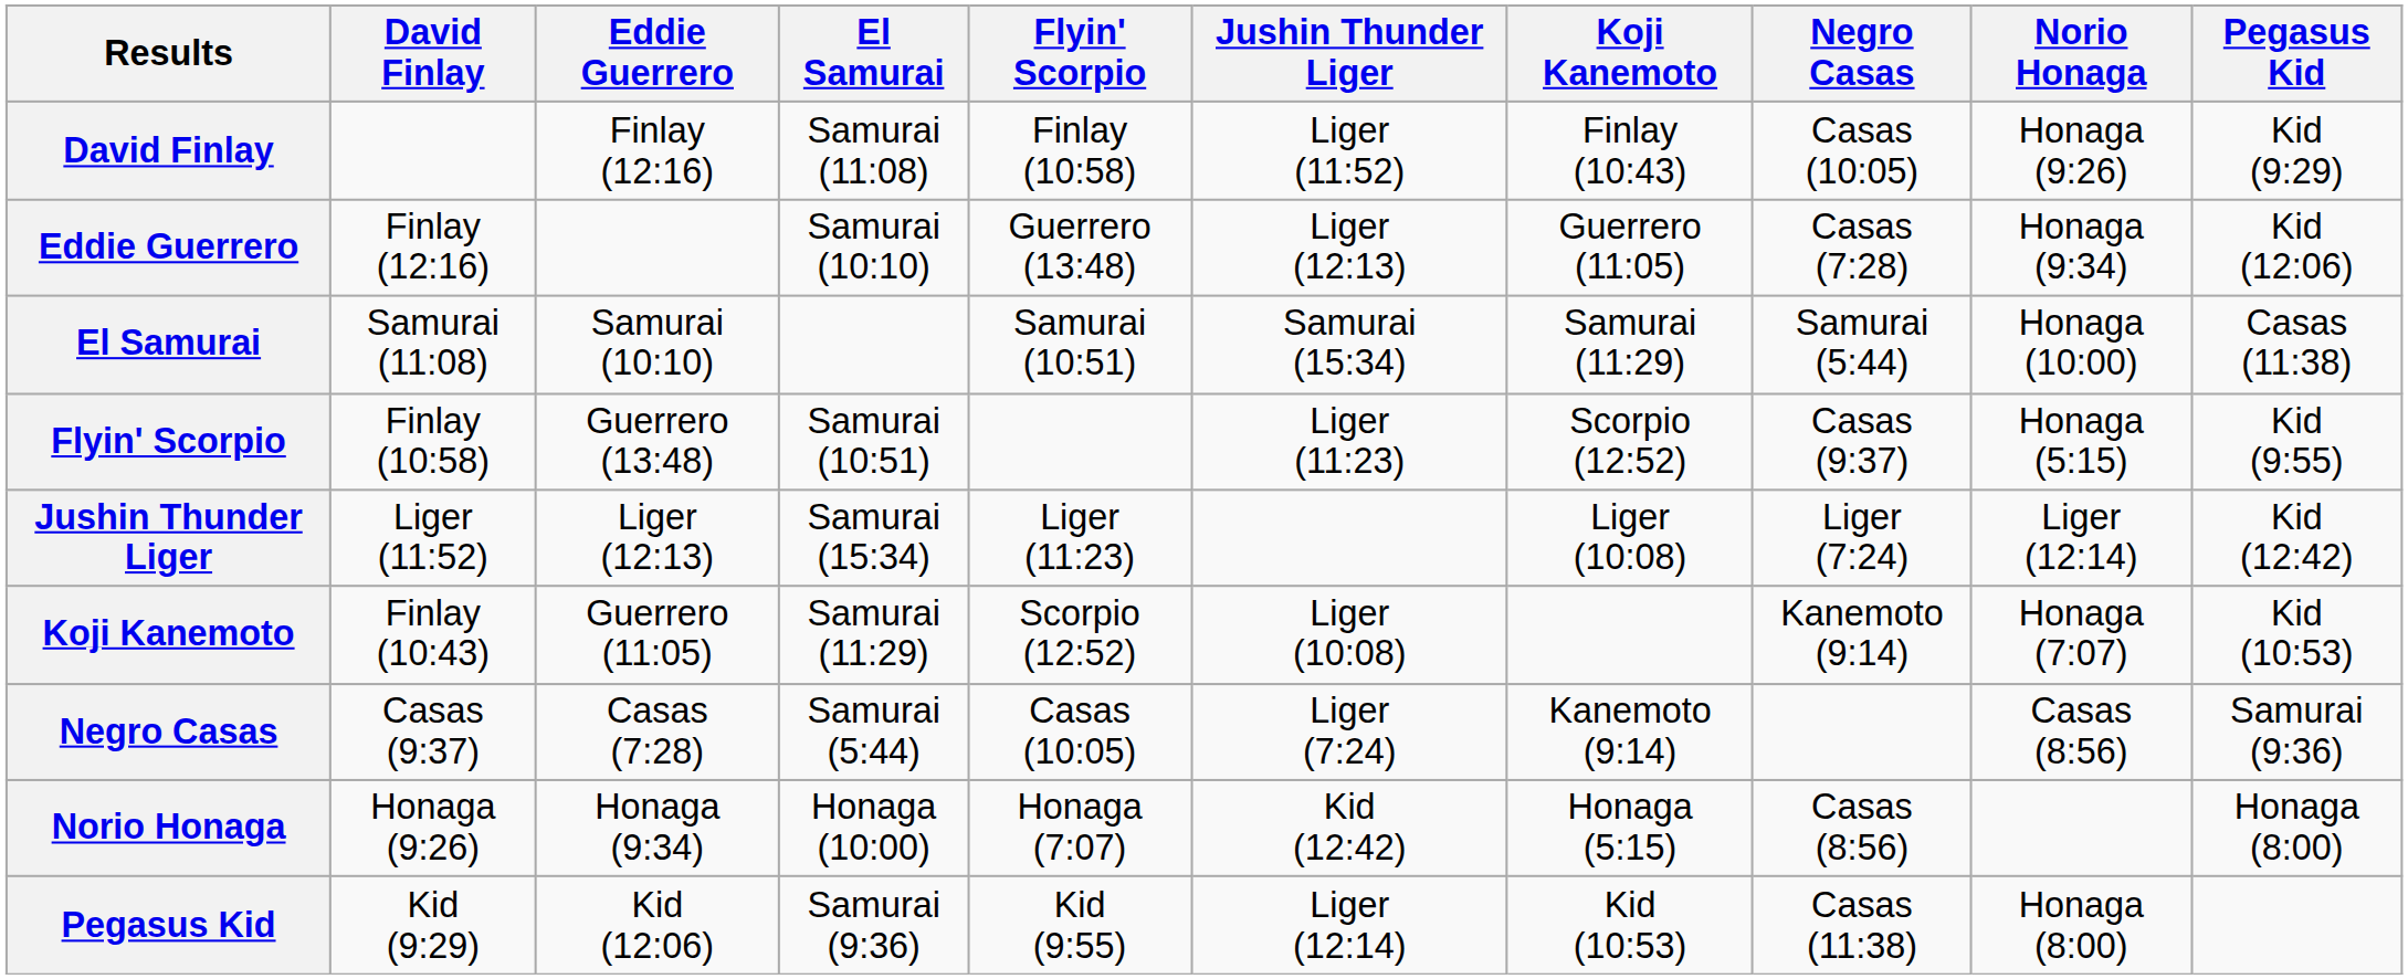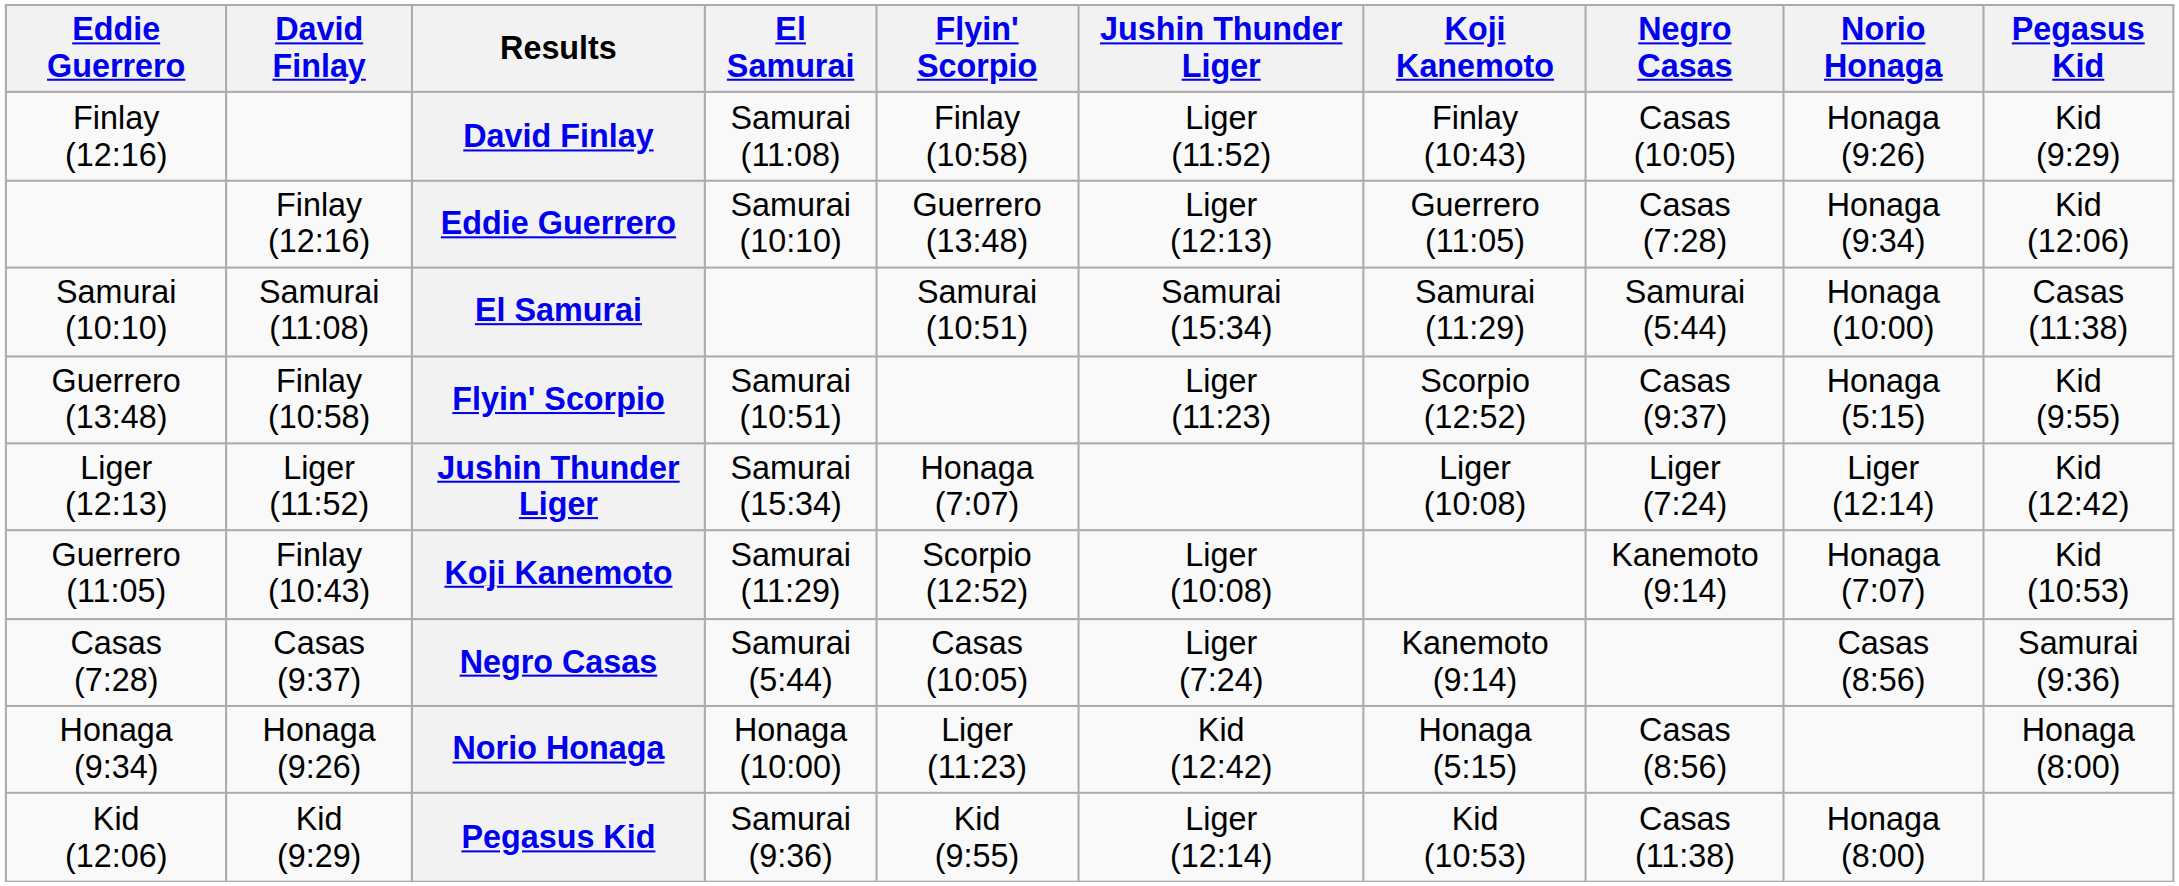columns swapped: Results <-> Eddie Guerrero
row 6 | Flyin' Scorpio: Liger (11:23) -> Honaga (7:07)
row 9 | Flyin' Scorpio: Honaga (7:07) -> Liger (11:23)
